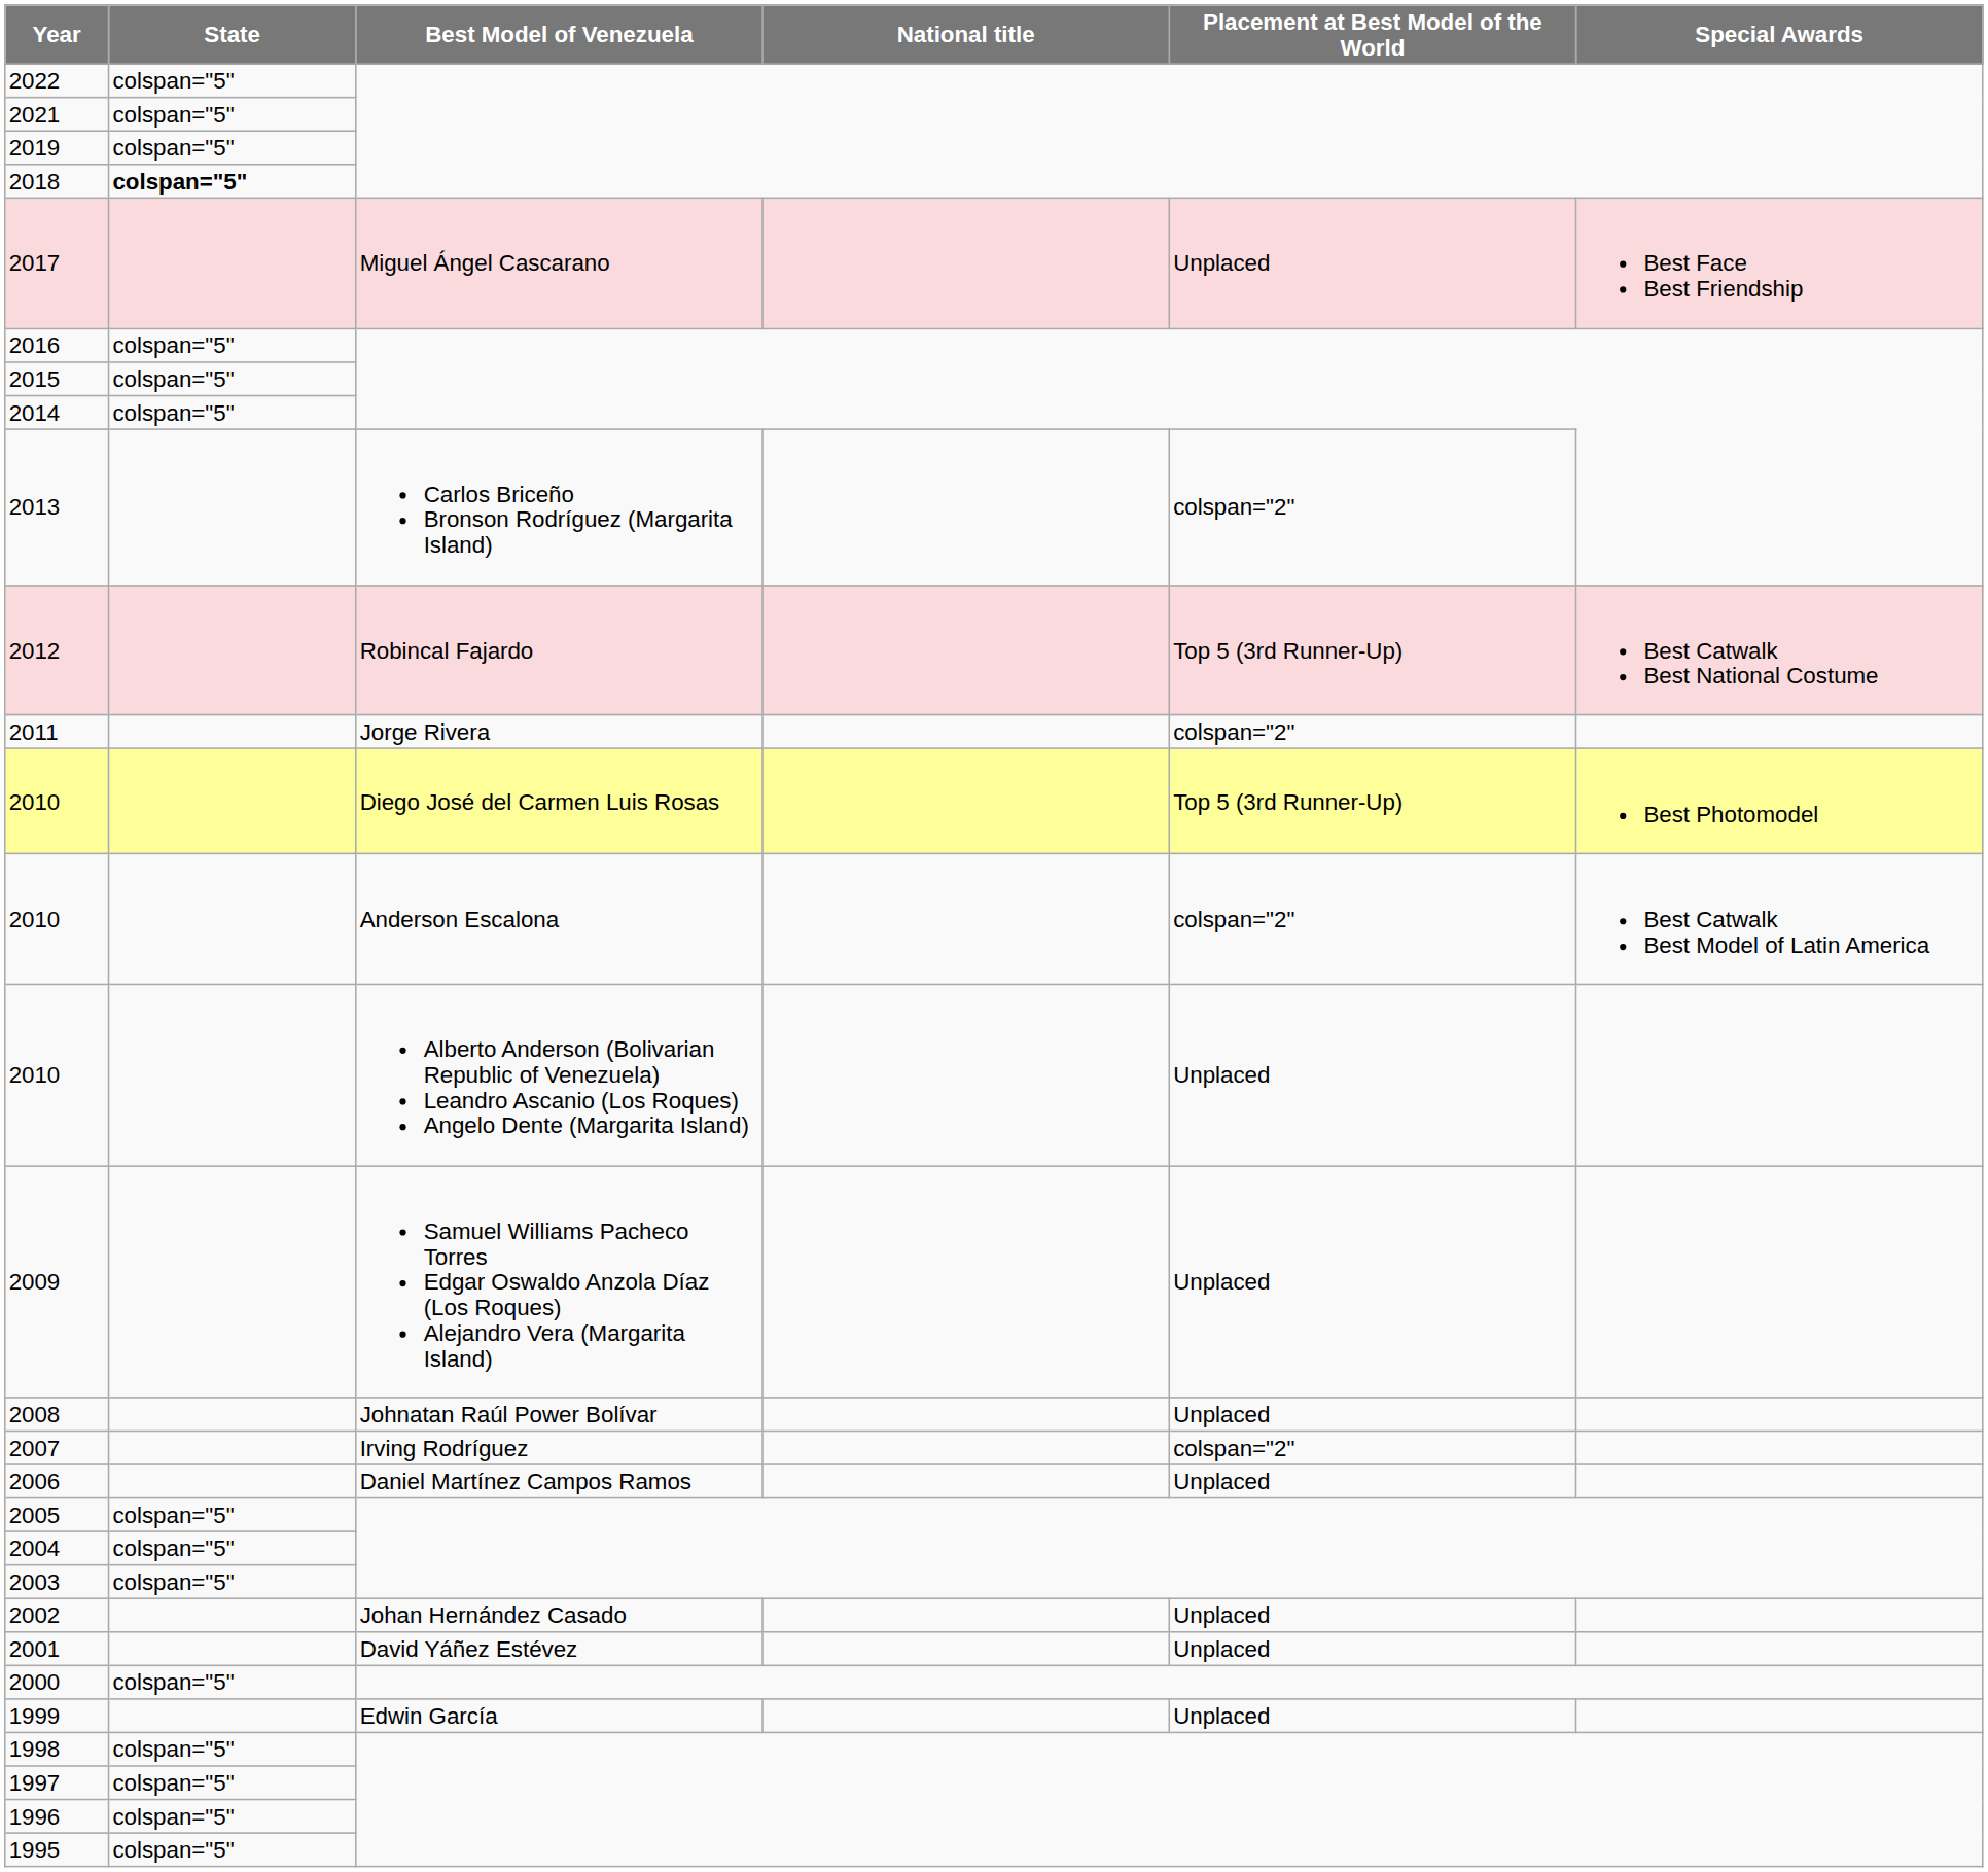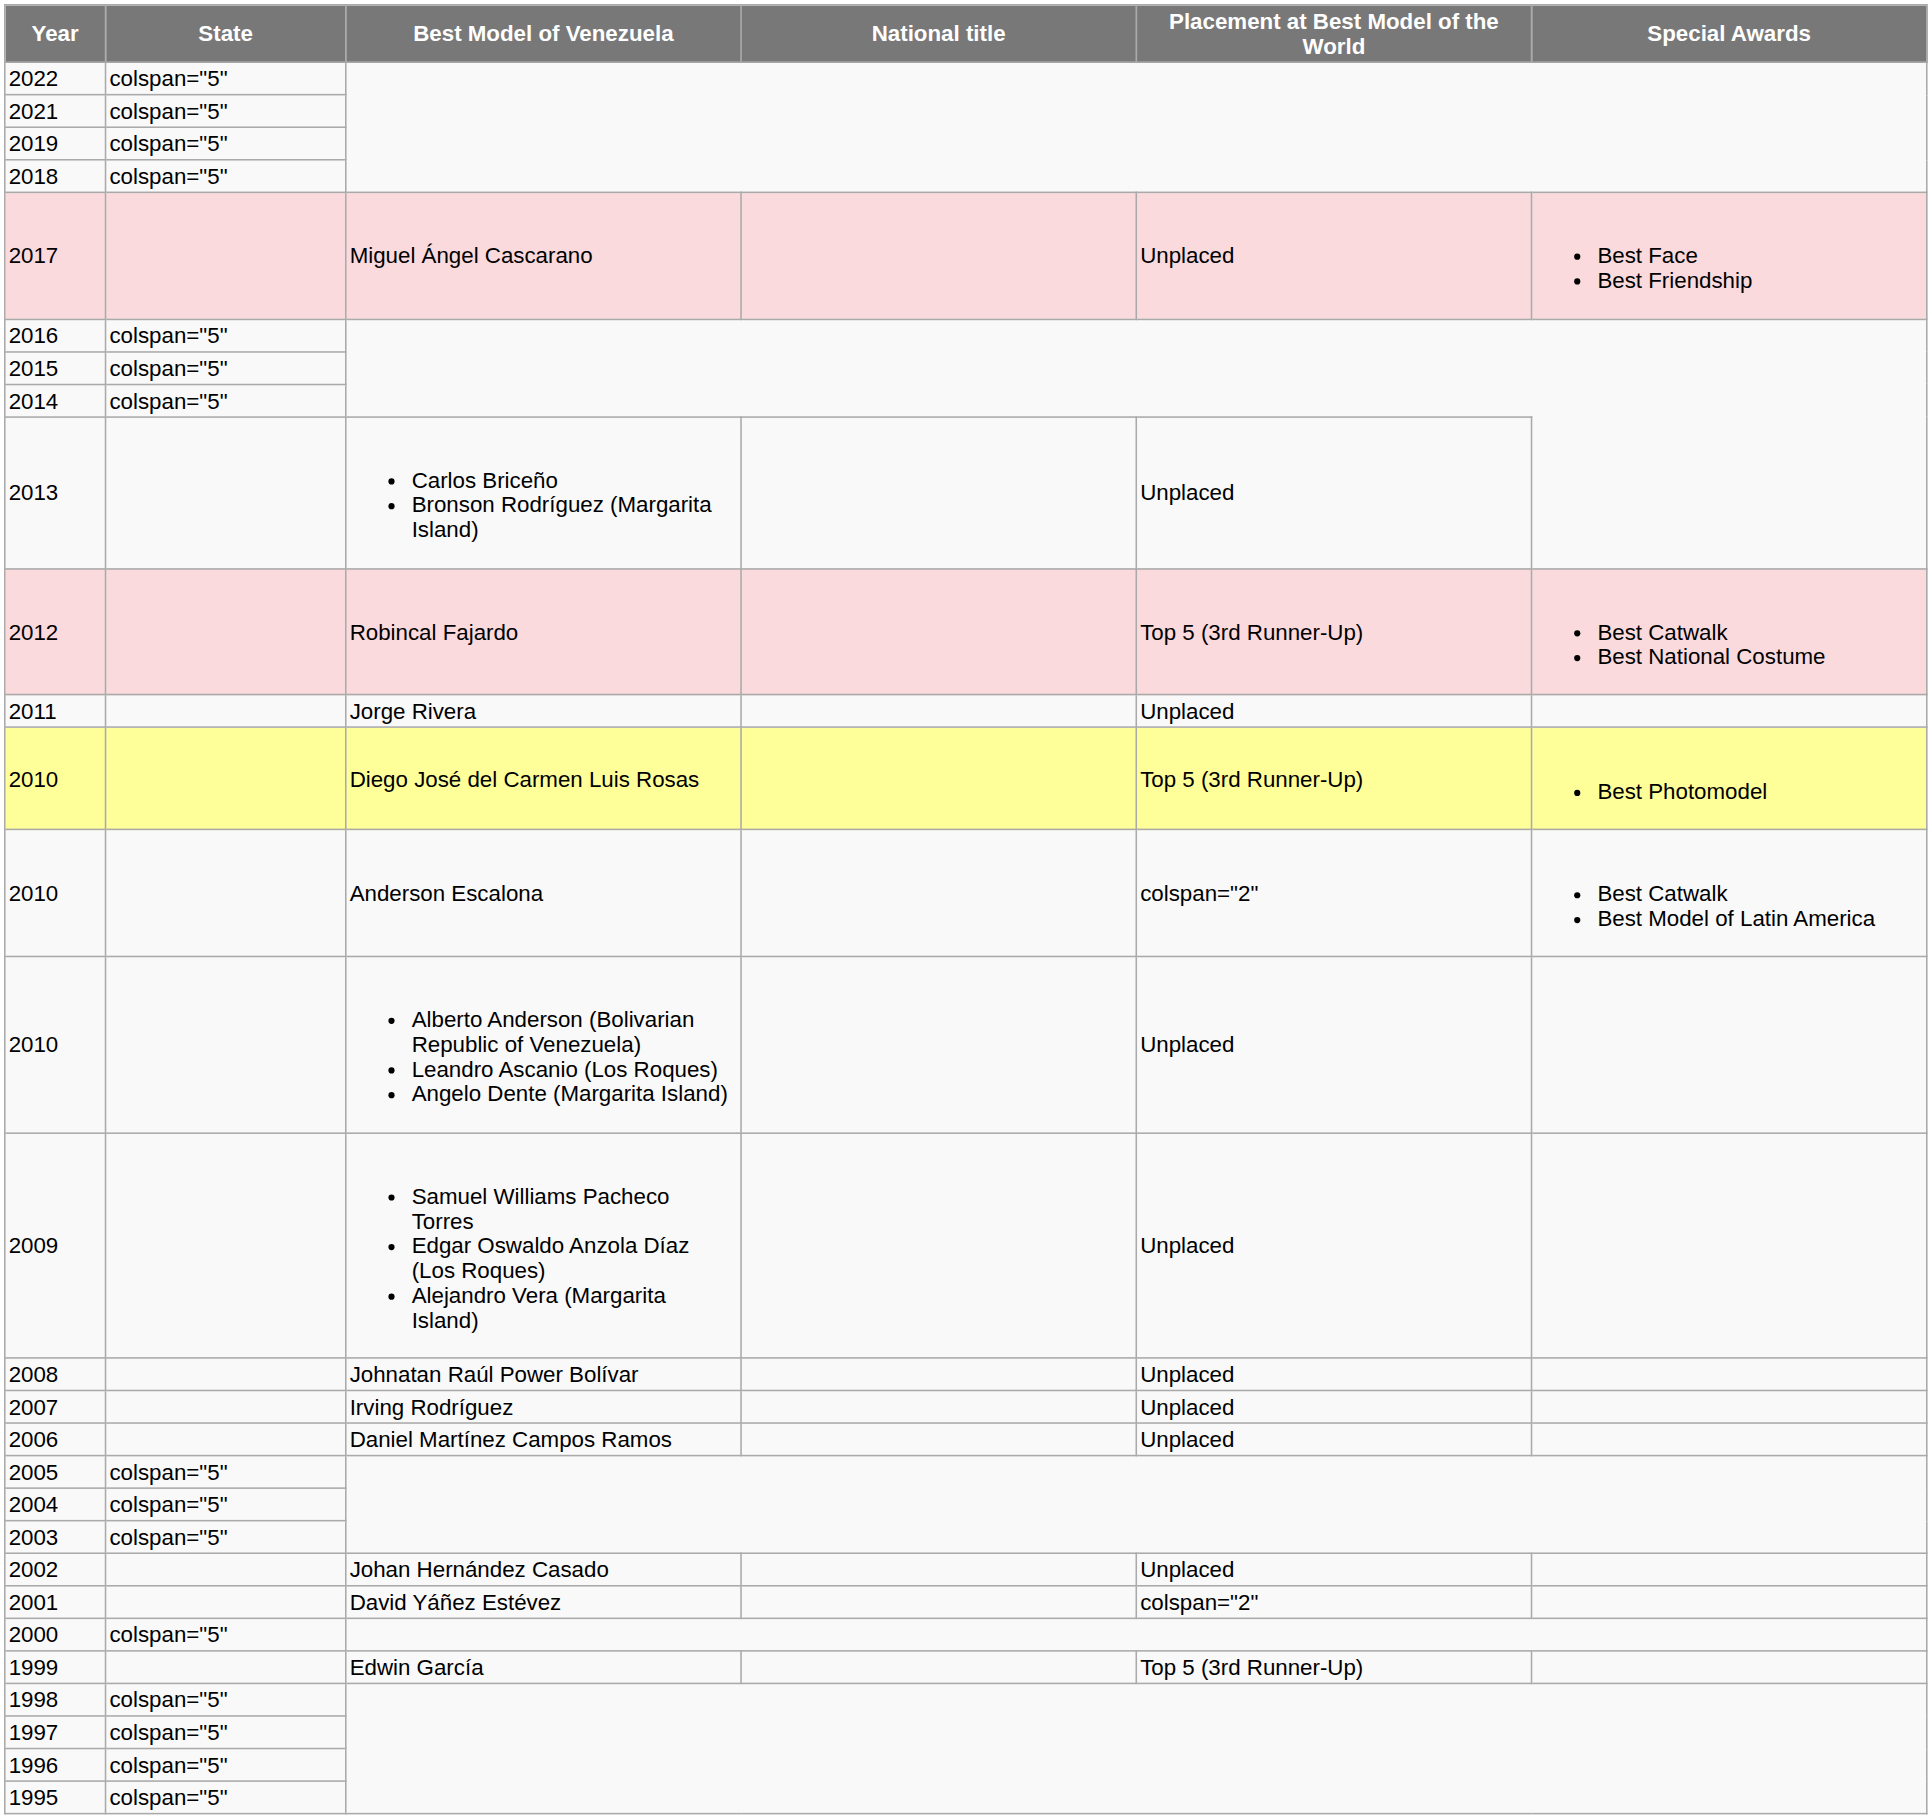2018 | State: bold -> normal
2013 | Placement at Best Model of the World: colspan="2" -> Unplaced
2011 | Placement at Best Model of the World: colspan="2" -> Unplaced
2007 | Placement at Best Model of the World: colspan="2" -> Unplaced
2001 | Placement at Best Model of the World: Unplaced -> colspan="2"
1999 | Placement at Best Model of the World: Unplaced -> Top 5 (3rd Runner-Up)
